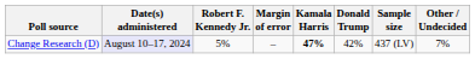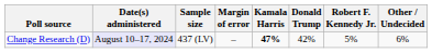columns swapped: Sample size <-> Robert F. Kennedy Jr.
Change Research (D) | Other / Undecided: 7% -> 6%
